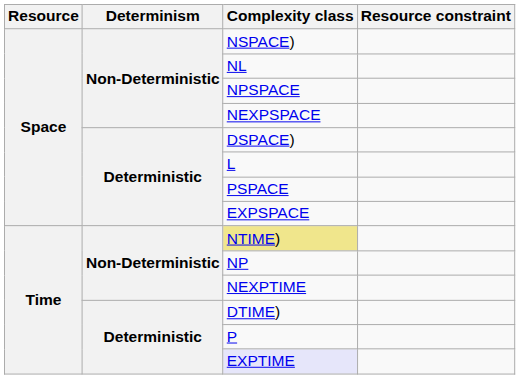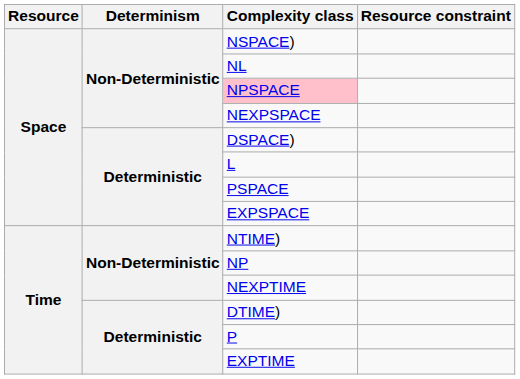NPSPACE | Complexity class: no background -> pink background
NTIME) | Complexity class: khaki background -> no background
EXPTIME | Complexity class: lavender background -> no background
